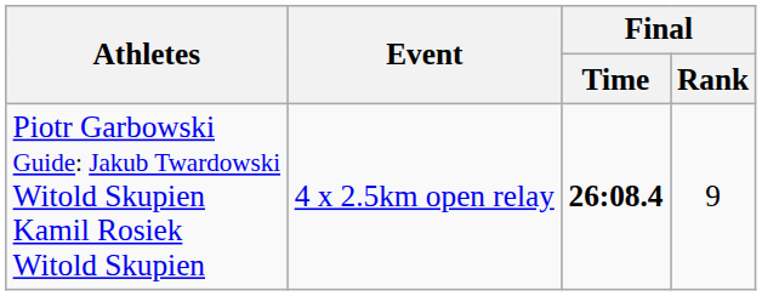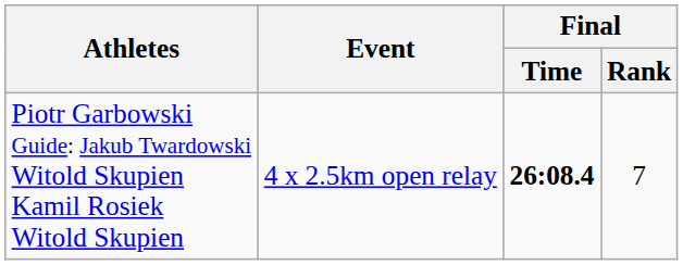row 3 | Final / Rank: 9 -> 7
